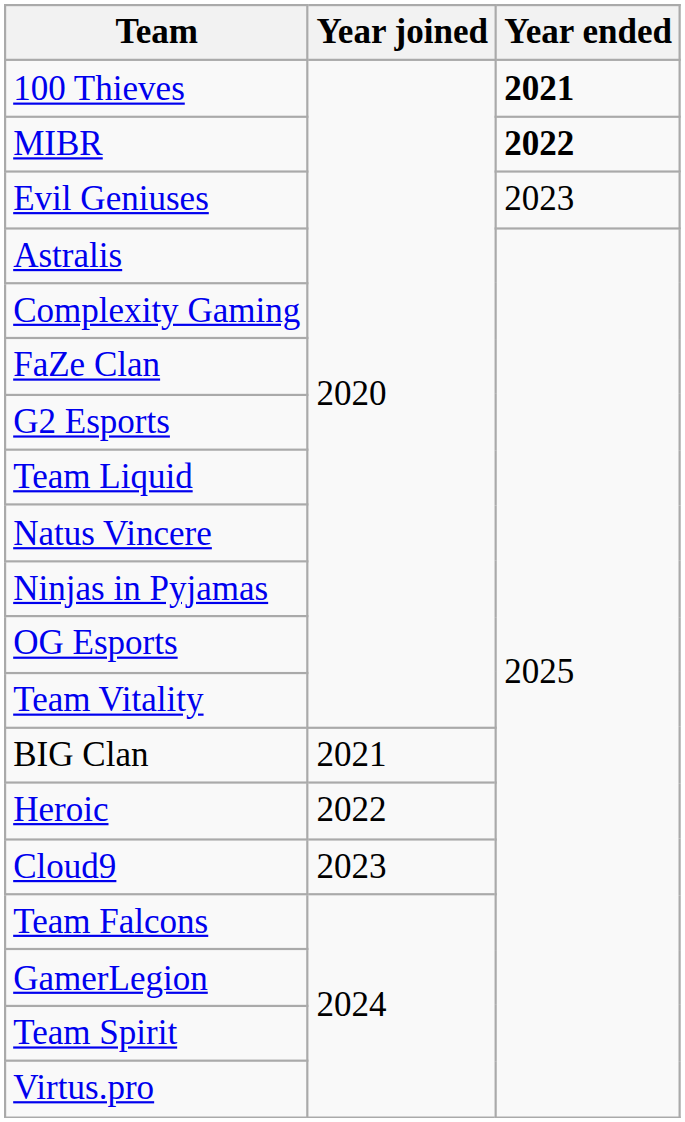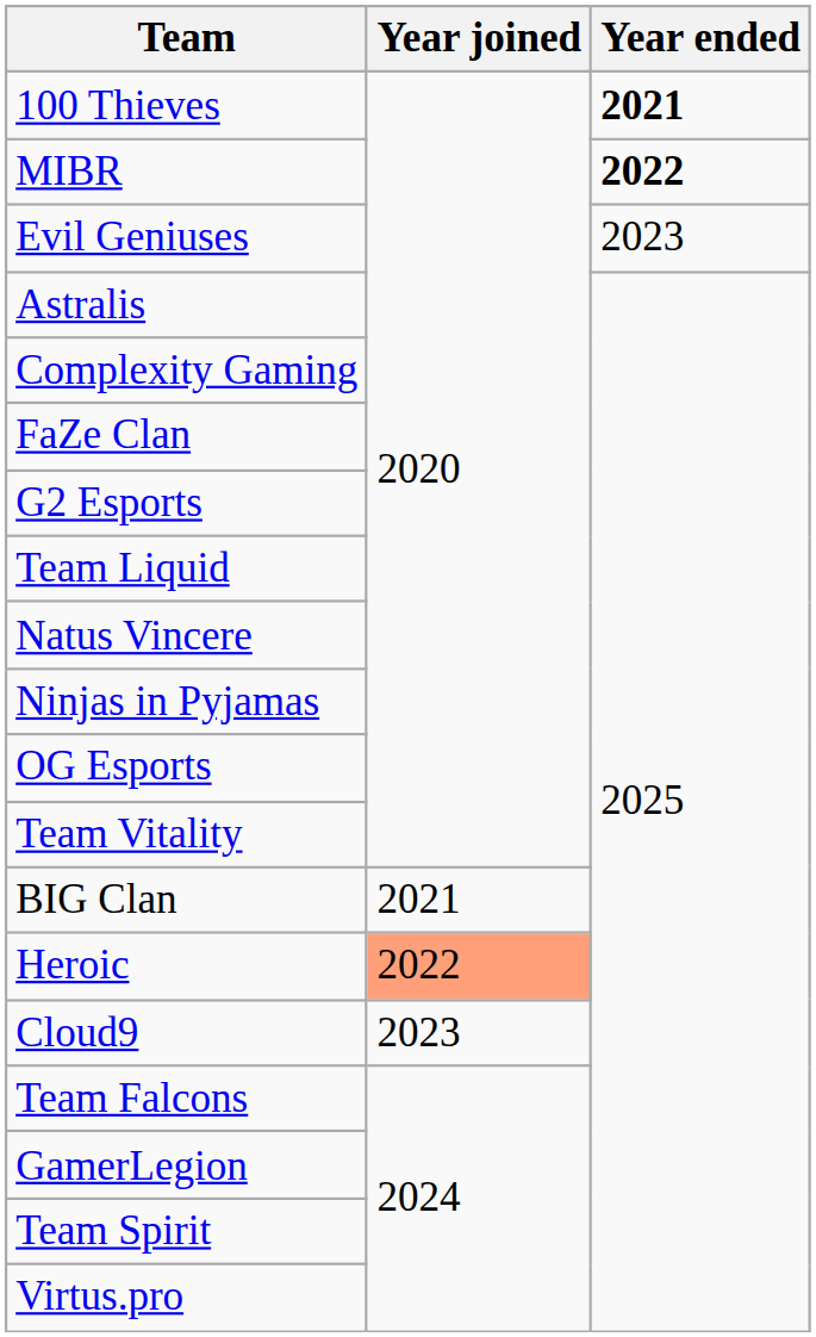Heroic | Year joined: no background -> lightsalmon background
